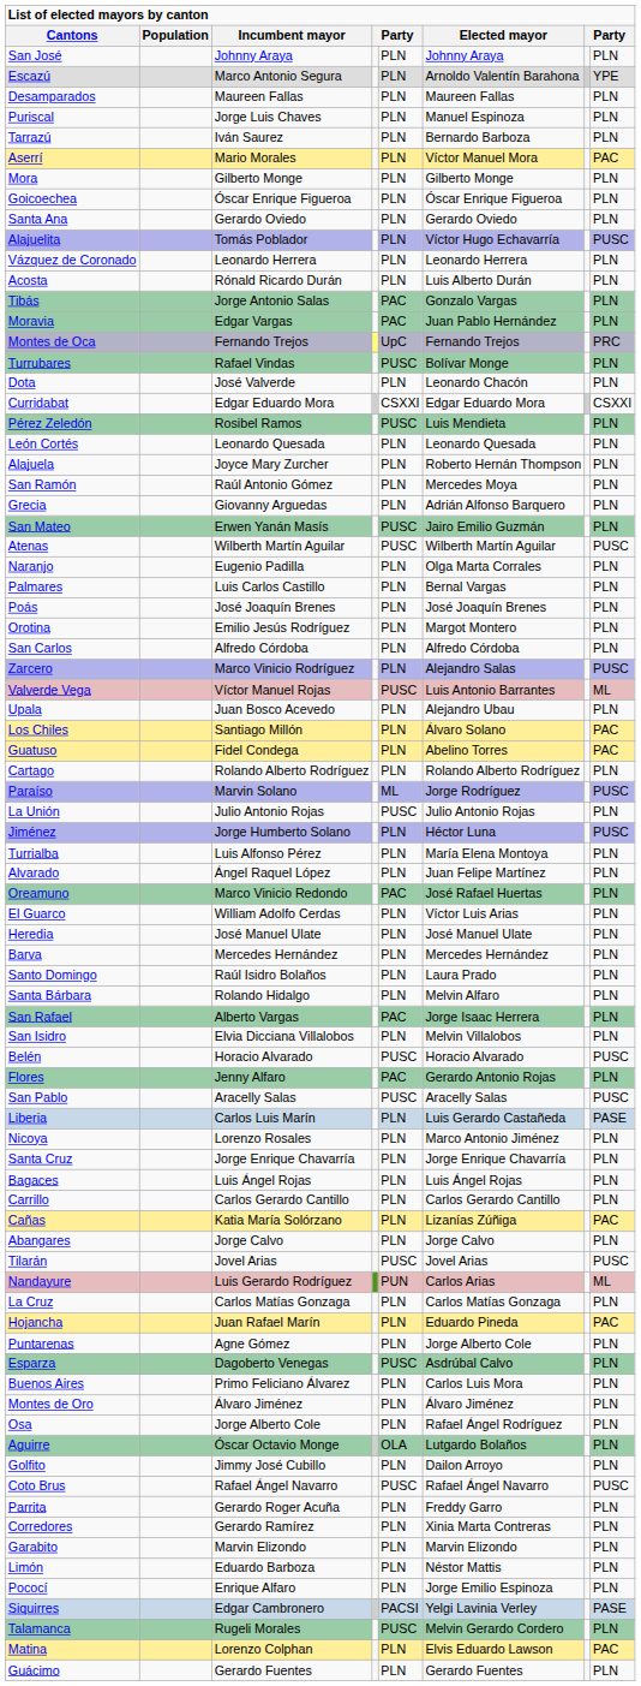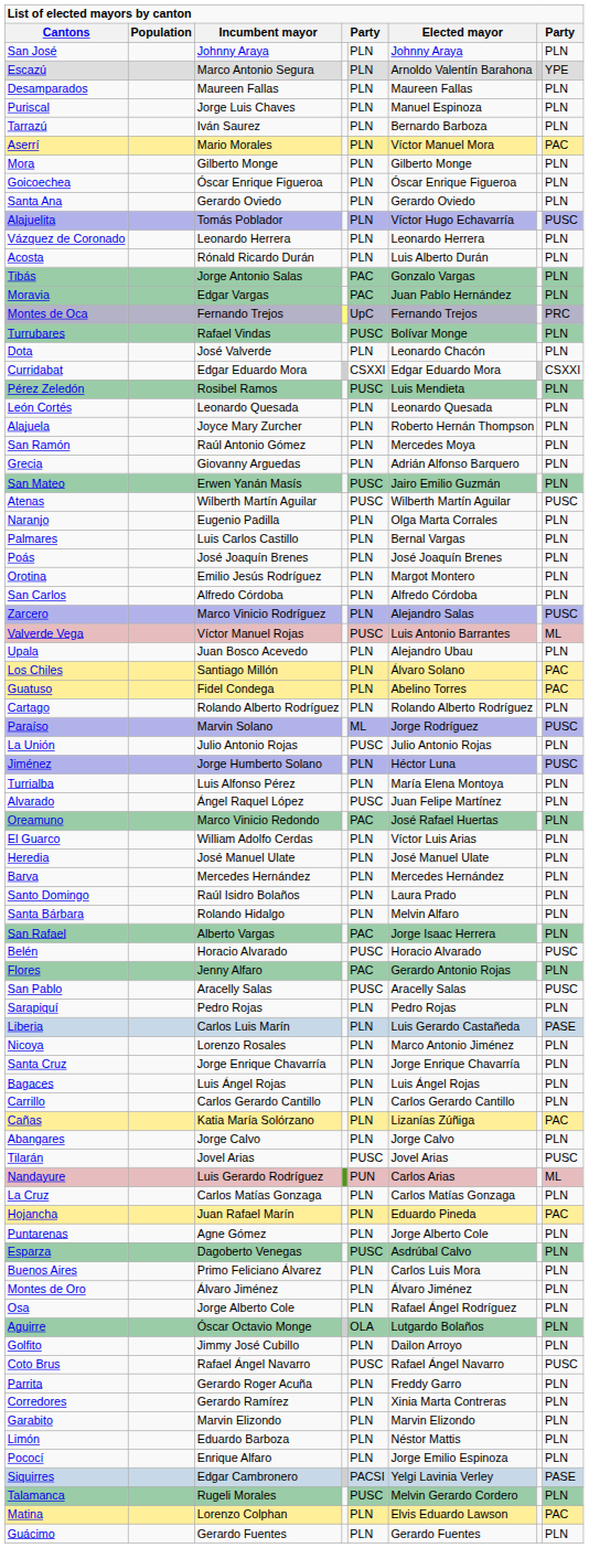Alvarado | column 5: PLN -> PUSC
- row: San Isidro | Elvia Dicciana Villalobos | PLN | Melvin Villalobos | PLN
+ row: Sarapiquí | Pedro Rojas | PLN | Pedro Rojas | PLN
